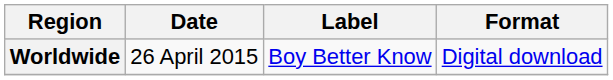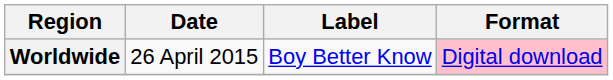Worldwide | Format: no background -> pink background
